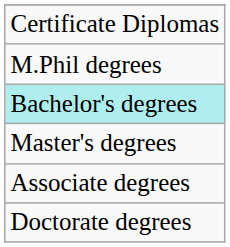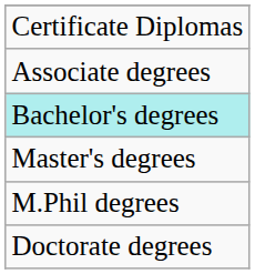row 2 | column 1: M.Phil degrees -> Associate degrees
row 5 | column 1: Associate degrees -> M.Phil degrees
